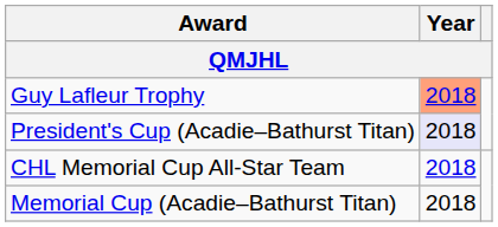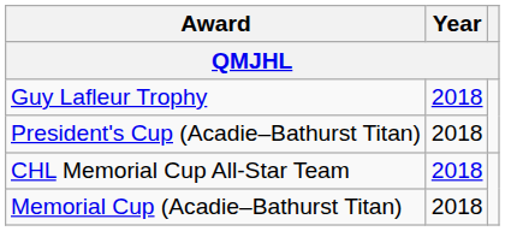Guy Lafleur Trophy | Year: lightsalmon background -> no background
President's Cup (Acadie–Bathurst Titan) | Year: lavender background -> no background
